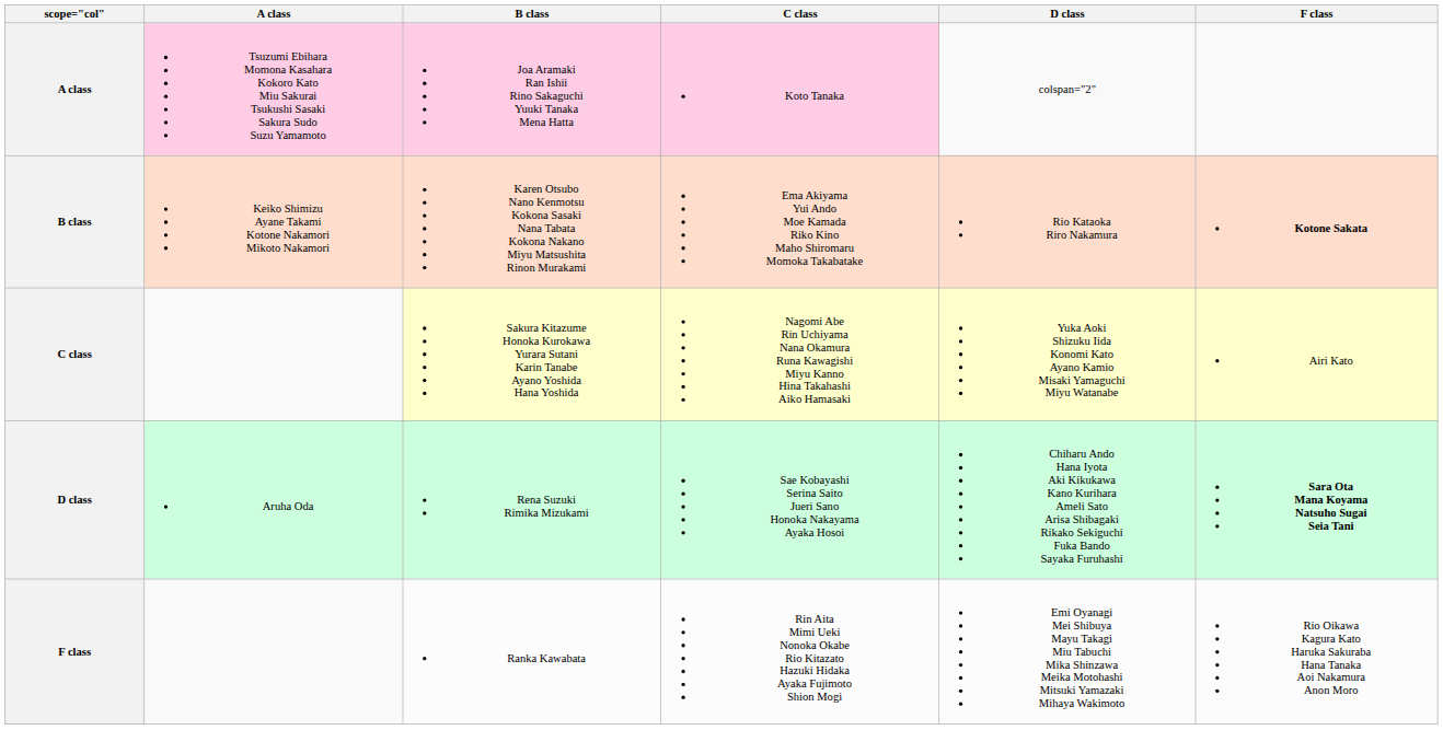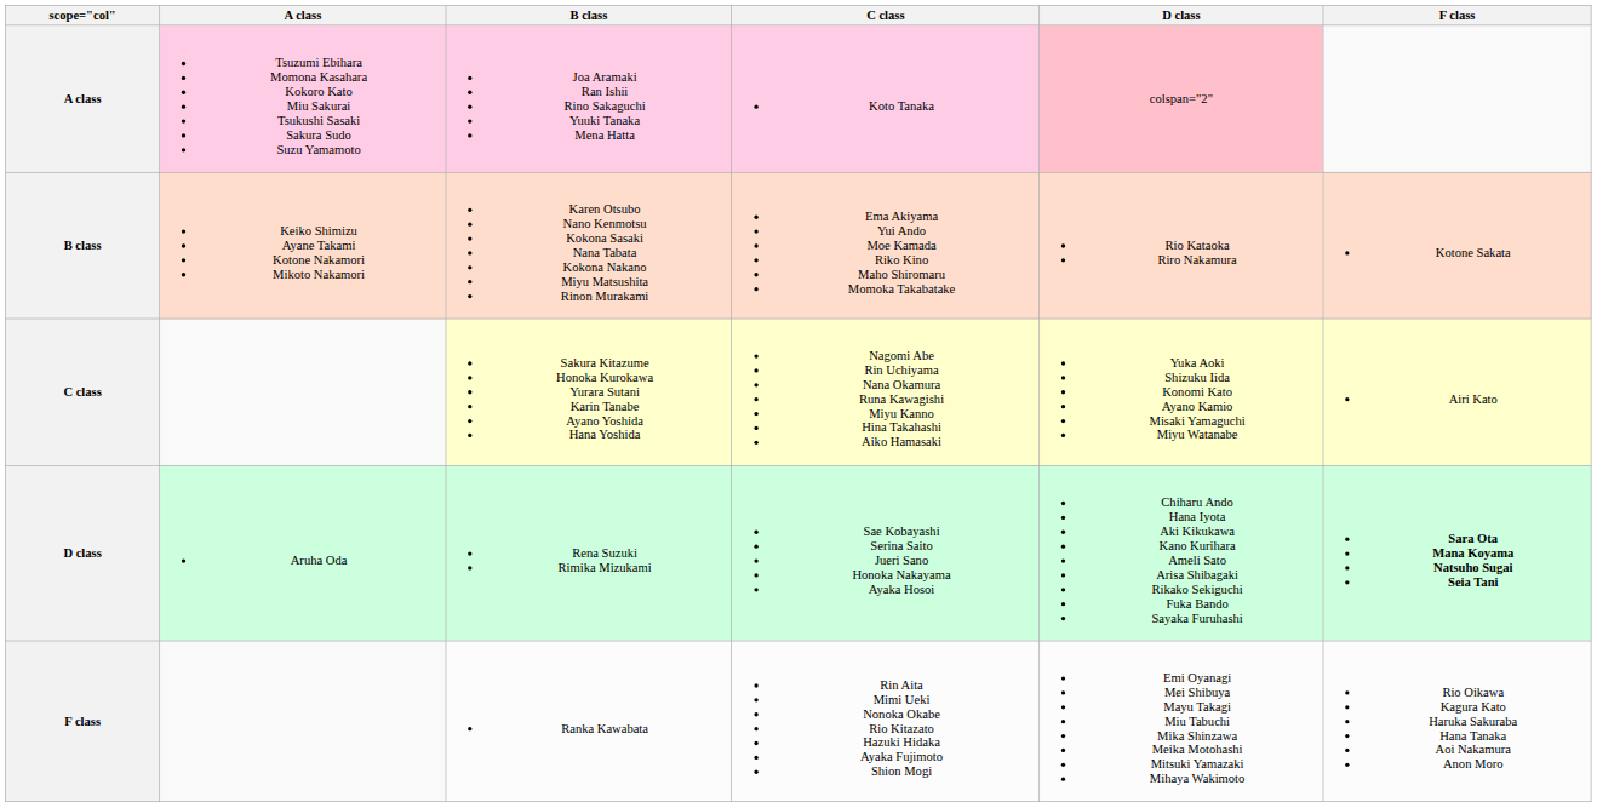row 2 | D class: no background -> pink background
row 3 | F class: bold -> normal
